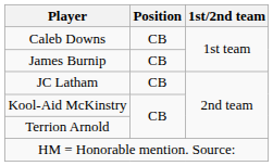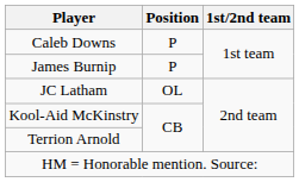Caleb Downs | Position: CB -> P
James Burnip | Position: CB -> P
JC Latham | Position: CB -> OL
